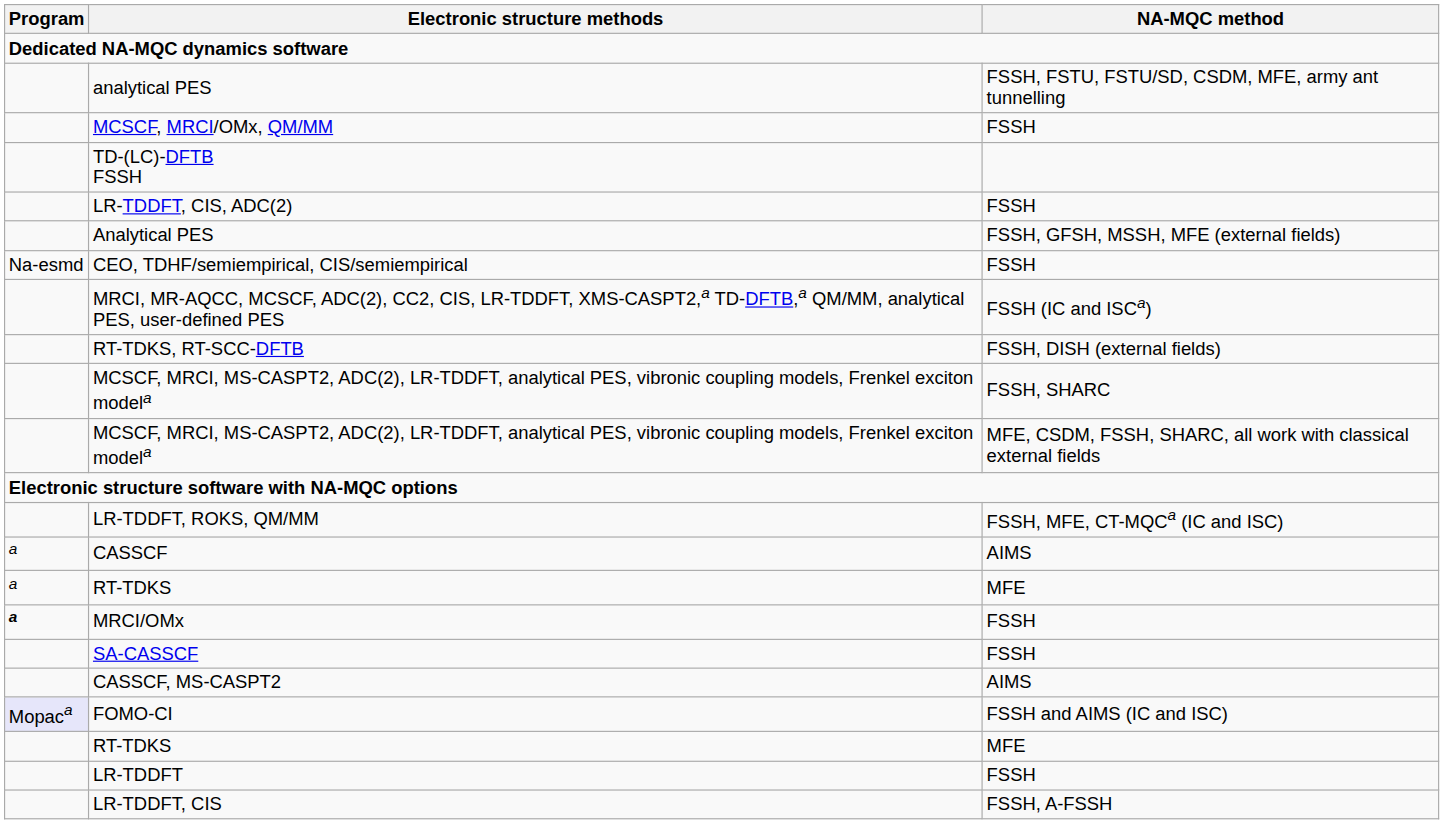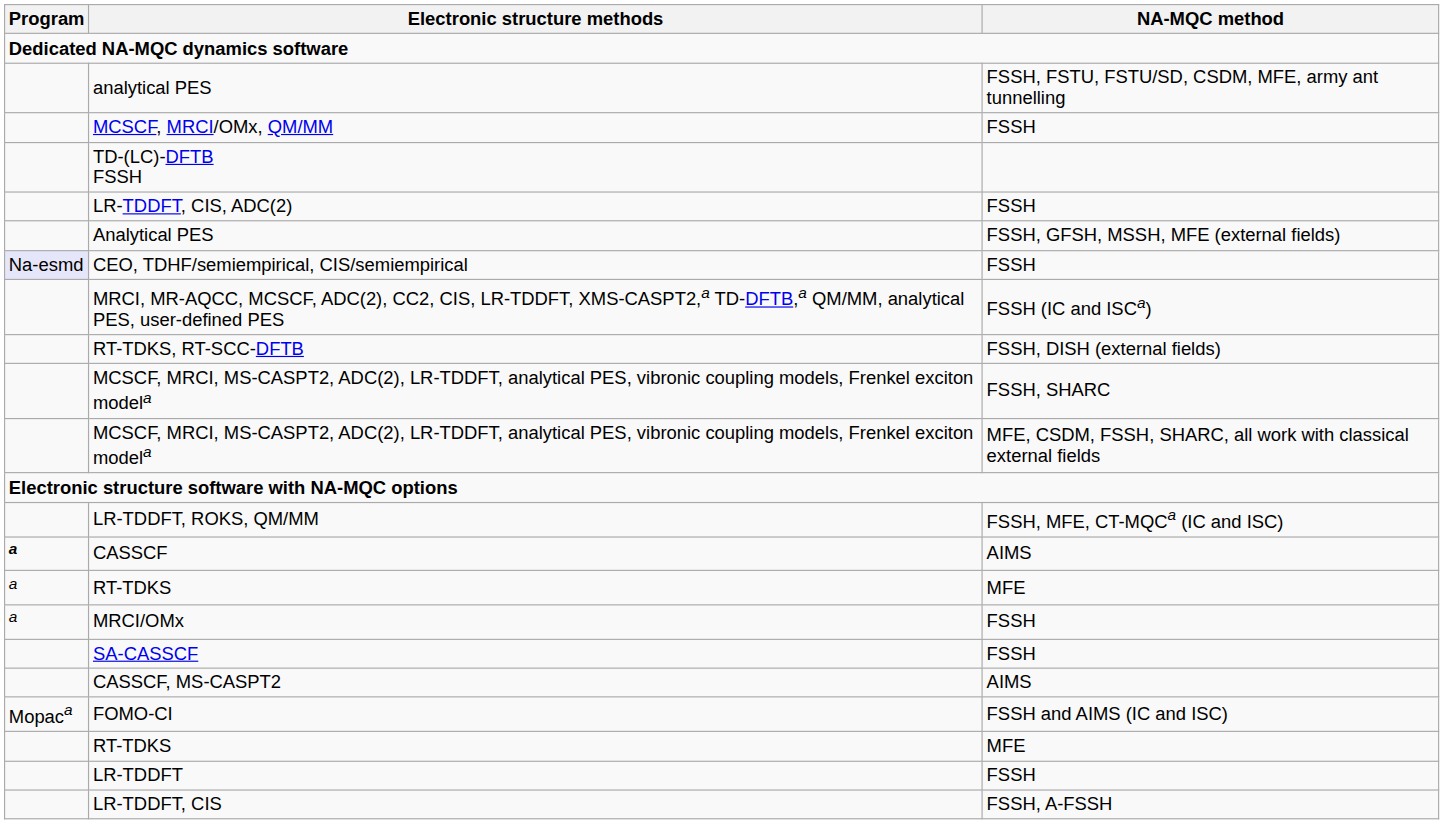CEO, TDHF/semiempirical, CIS/semiempirical | Program: no background -> lavender background
CASSCF | Program: normal -> bold
MRCI/OMx | Program: bold -> normal
FOMO-CI | Program: lavender background -> no background
